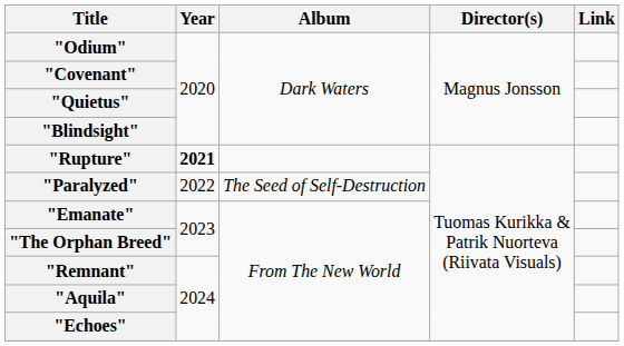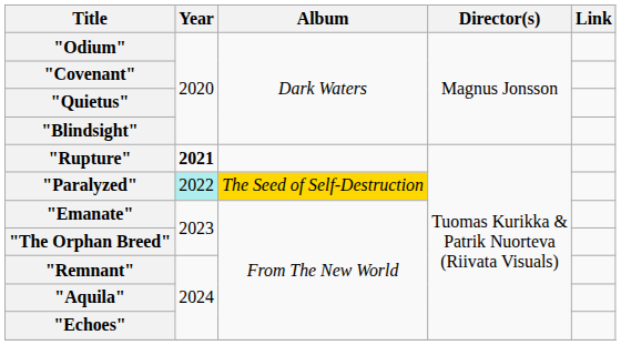"Paralyzed" | Year: no background -> paleturquoise background
"Paralyzed" | Album: no background -> gold background
